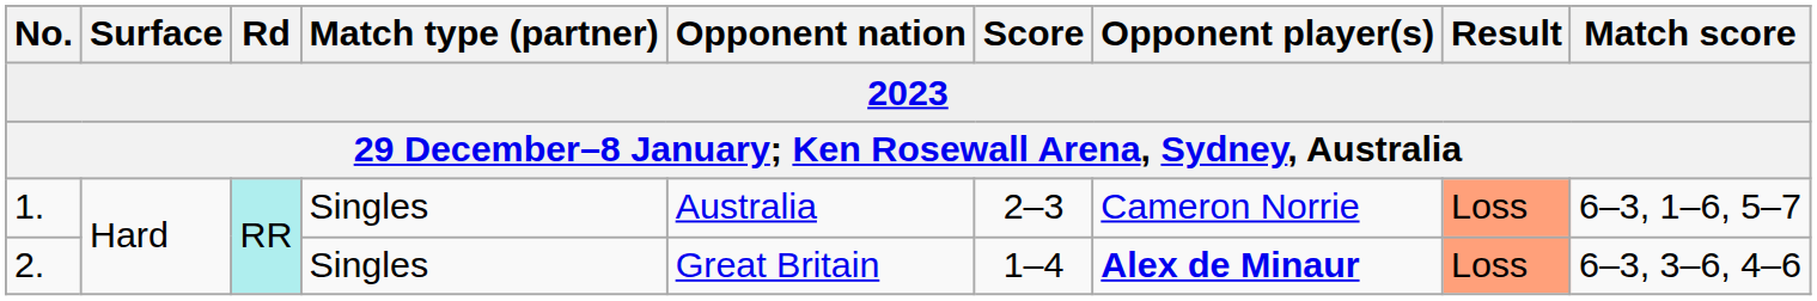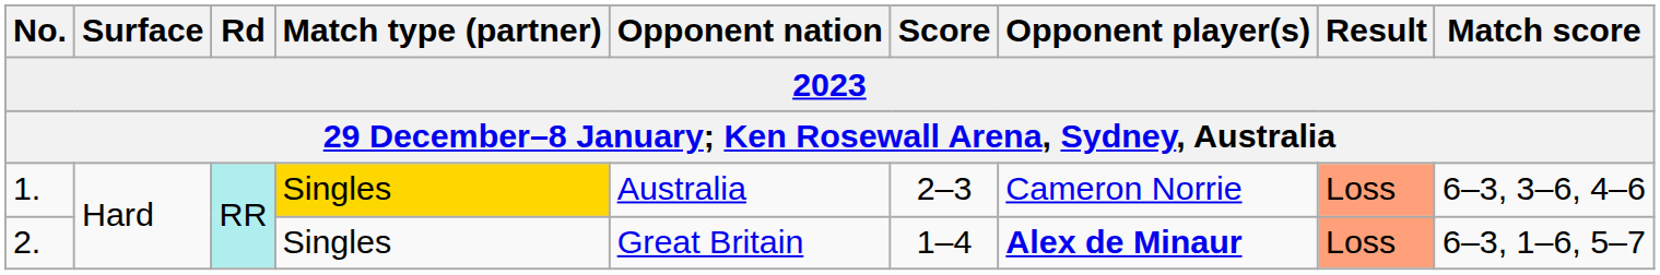1. | Match type (partner): no background -> gold background
1. | Match score: 6–3, 1–6, 5–7 -> 6–3, 3–6, 4–6
2. | Match score: 6–3, 3–6, 4–6 -> 6–3, 1–6, 5–7
